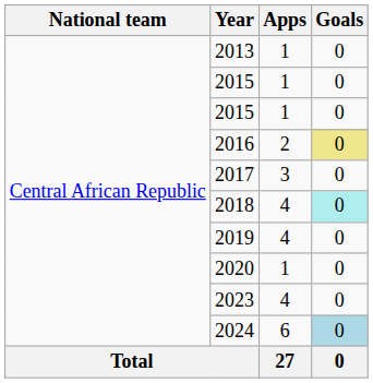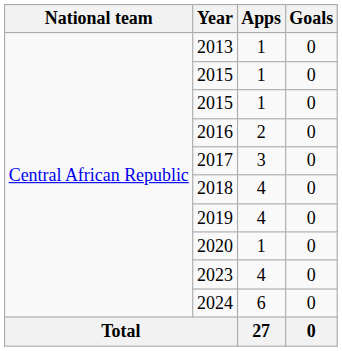2016 | Goals: khaki background -> no background
2018 | Goals: paleturquoise background -> no background
2024 | Goals: lightblue background -> no background
